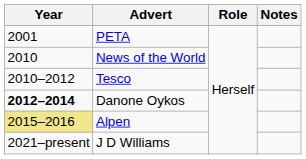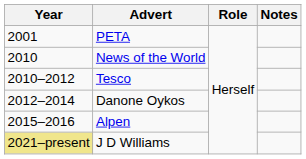Danone Oykos | Year: bold -> normal
Alpen | Year: khaki background -> no background
J D Williams | Year: no background -> khaki background
